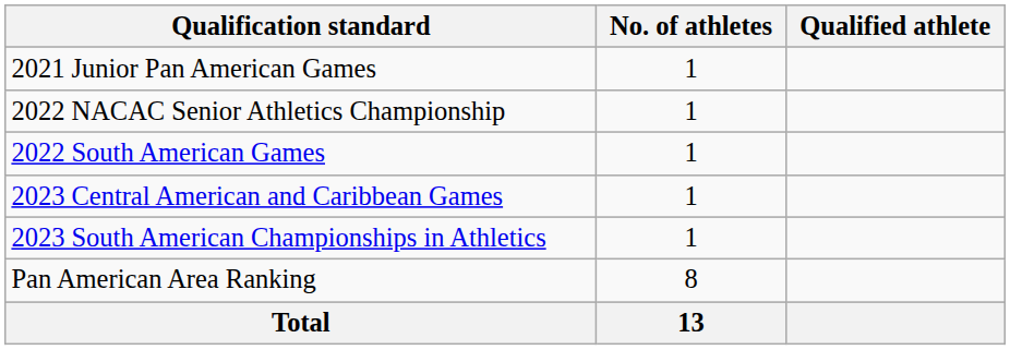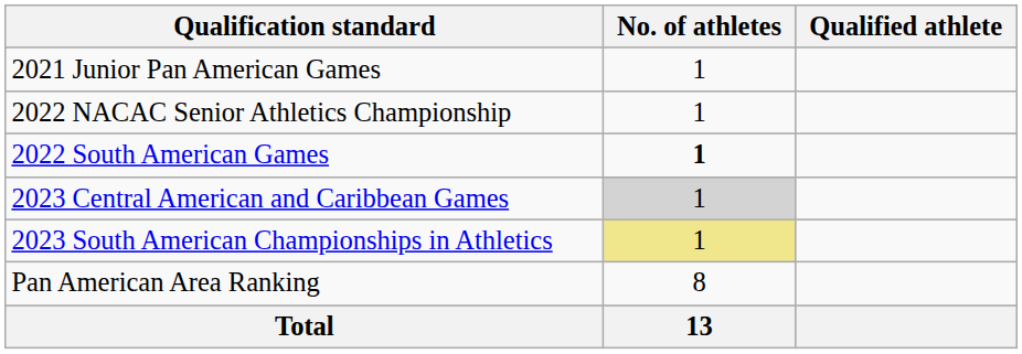2022 South American Games | No. of athletes: normal -> bold
2023 Central American and Caribbean Games | No. of athletes: no background -> lightgrey background
2023 South American Championships in Athletics | No. of athletes: no background -> khaki background
